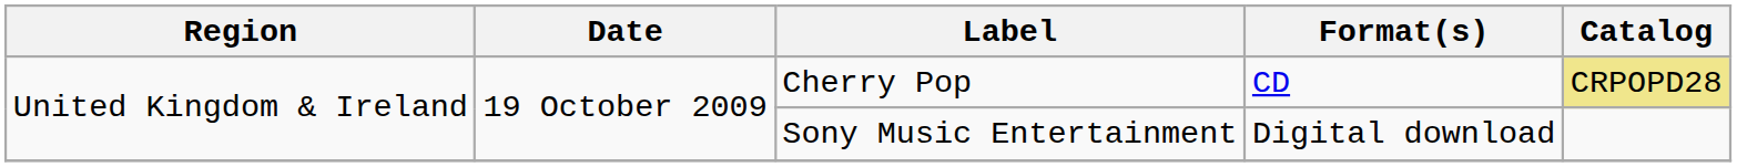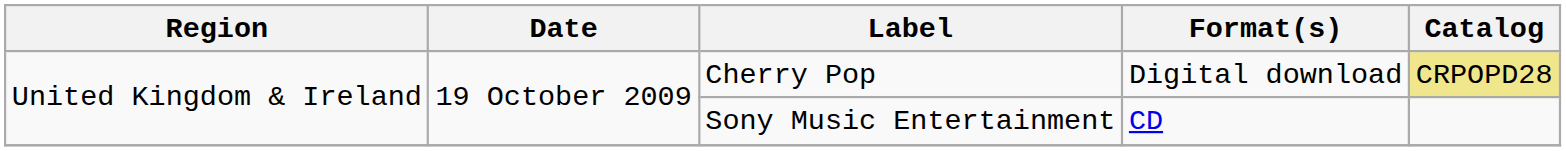Cherry Pop | Format(s): CD -> Digital download
Sony Music Entertainment | Format(s): Digital download -> CD
